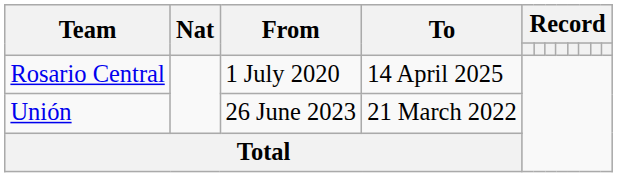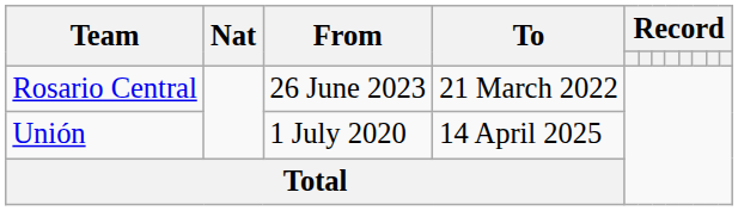Rosario Central | From: 1 July 2020 -> 26 June 2023
Rosario Central | To: 14 April 2025 -> 21 March 2022
Unión | From: 26 June 2023 -> 1 July 2020
Unión | To: 21 March 2022 -> 14 April 2025
